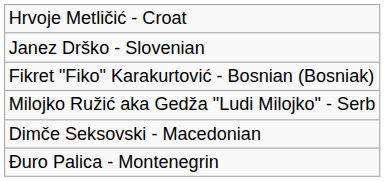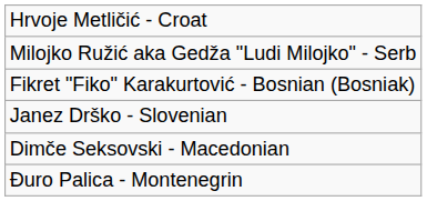row 2 | column 1: Janez Drško - Slovenian -> Milojko Ružić aka Gedža "Ludi Milojko" - Serb
row 4 | column 1: Milojko Ružić aka Gedža "Ludi Milojko" - Serb -> Janez Drško - Slovenian
